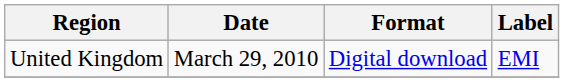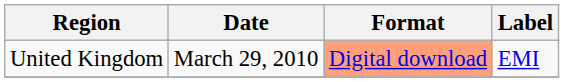United Kingdom | Format: no background -> lightsalmon background
